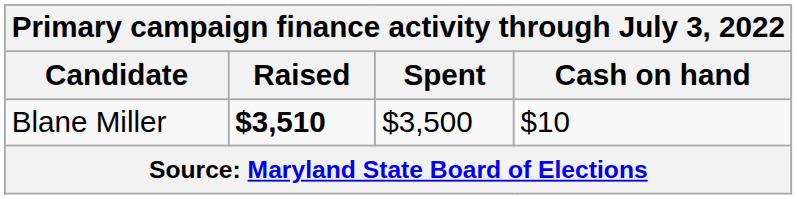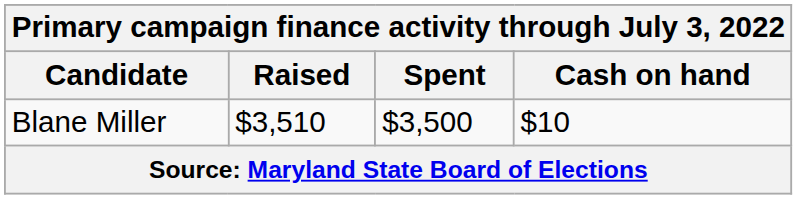Blane Miller | Raised: bold -> normal
